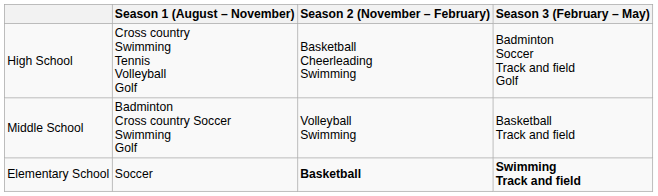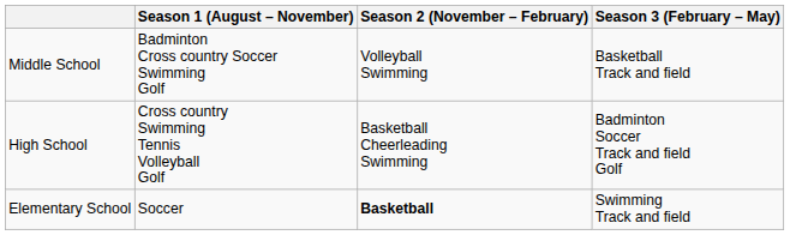rows swapped: High School <-> Middle School
Elementary School | Season 3 (February – May): bold -> normal
